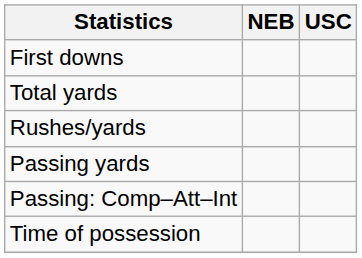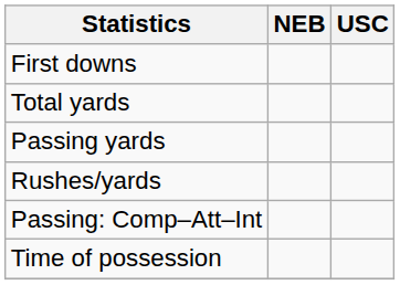rows swapped: Rushes/yards <-> Passing yards
